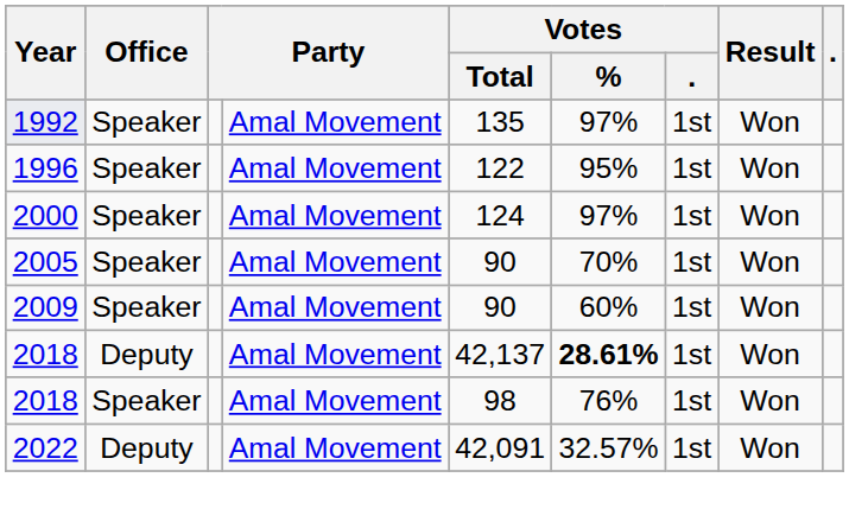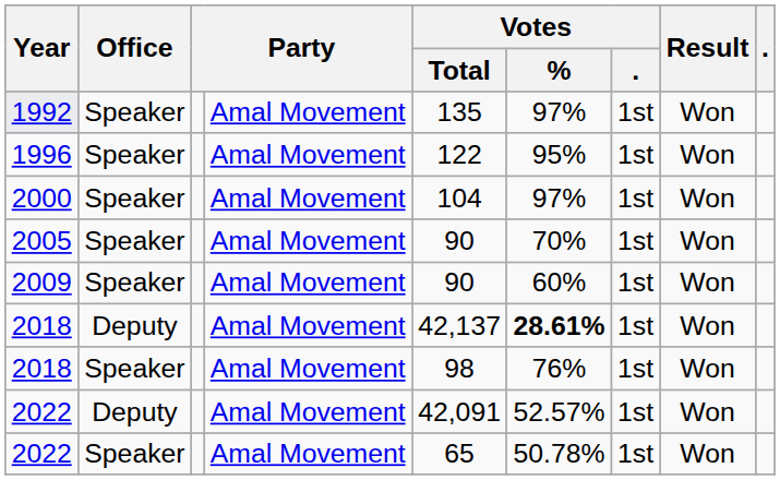2000 | Votes / Total: 124 -> 104
2022 / Deputy | Votes / %: 32.57% -> 52.57%
+ row: 2022 | Speaker | Amal Movement | 65 | 50.78% | 1st | Won
